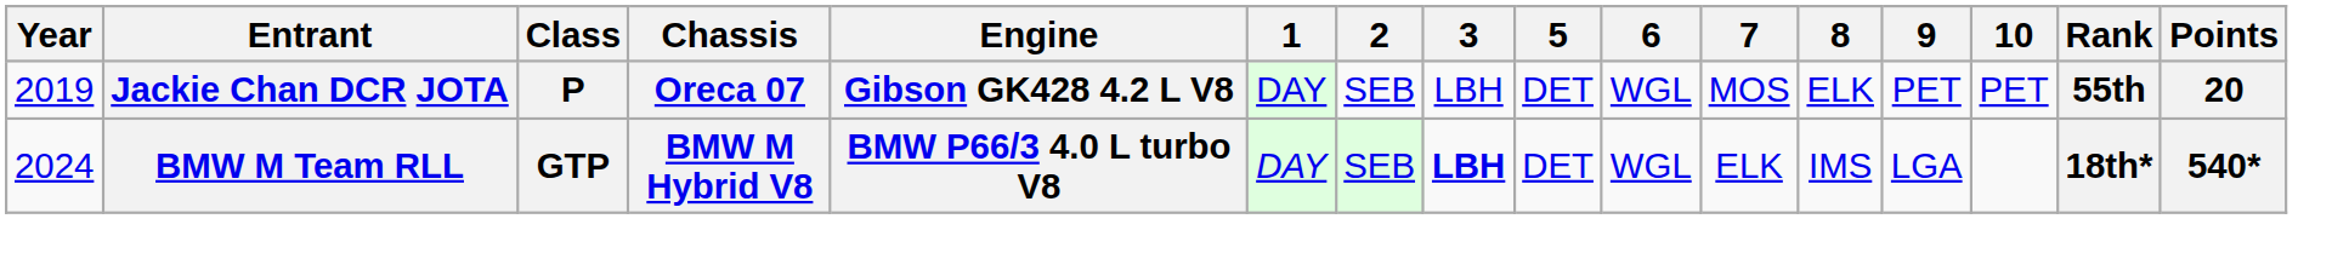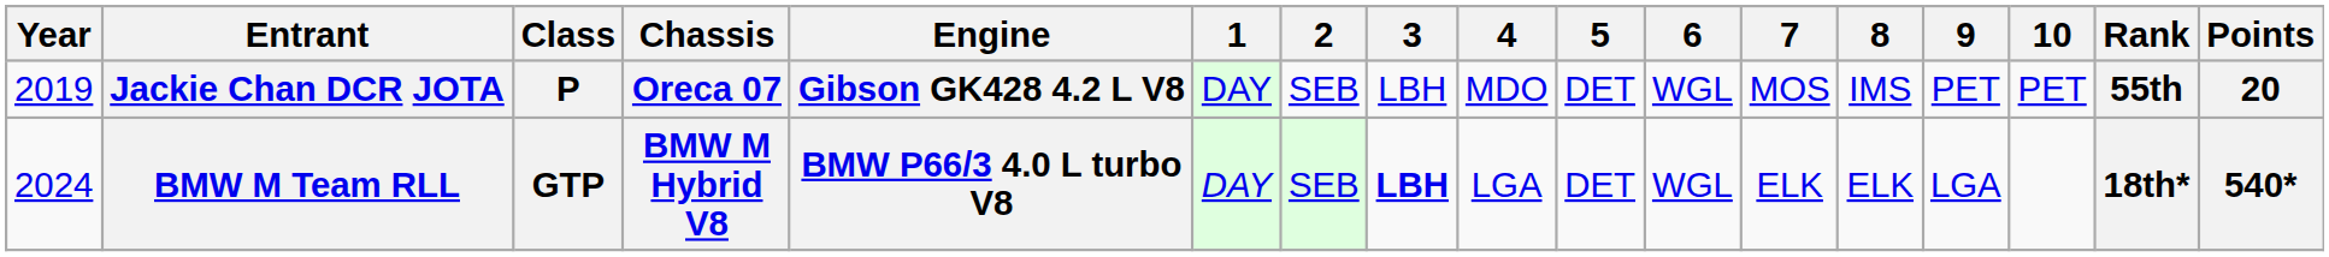+ column: 4 | MDO | LGA
Jackie Chan DCR JOTA | 8: ELK -> IMS
BMW M Team RLL | 8: IMS -> ELK
